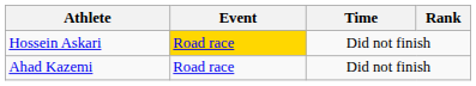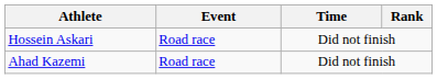Hossein Askari | Event: gold background -> no background
